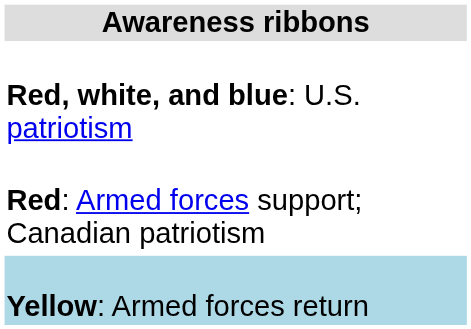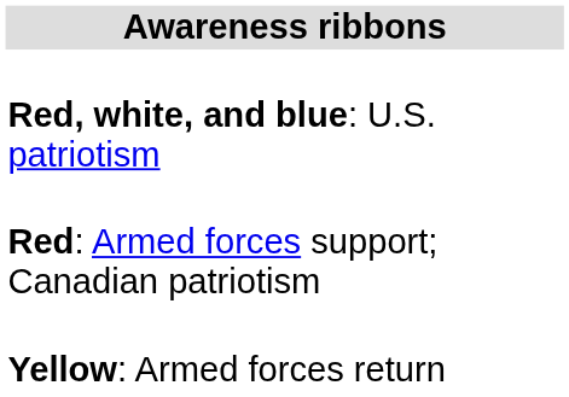row 4 | column 1: lightblue background -> no background
